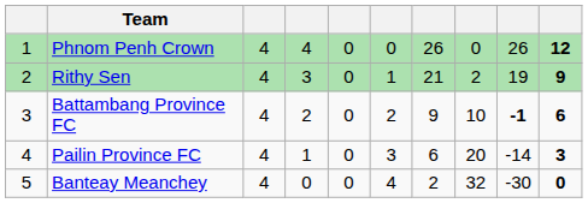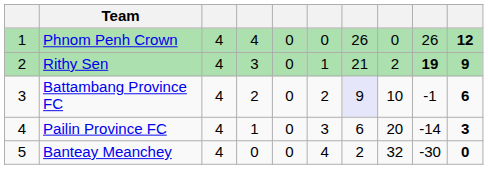Rithy Sen | column 9: normal -> bold
Battambang Province FC | column 7: no background -> lavender background
Battambang Province FC | column 9: bold -> normal
